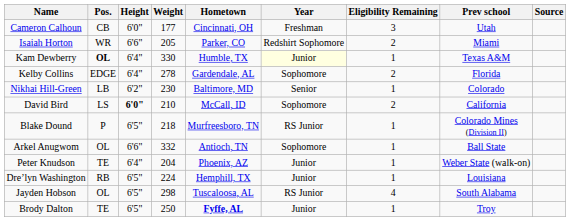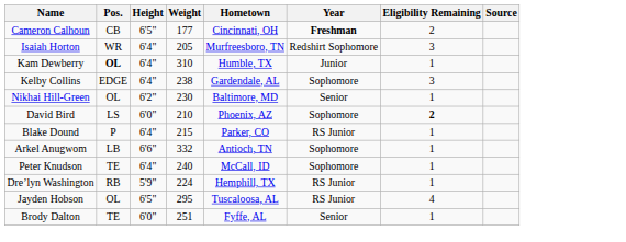- column: Prev school | Utah | Miami | Texas A&M | Florida | Colorado | California | Colorado Mines (Division II) | Ball State | Weber State (walk-on) | Louisiana | South Alabama | Troy
Cameron Calhoun | Height: 6'0" -> 6'5"
Cameron Calhoun | Year: normal -> bold
Cameron Calhoun | Eligibility Remaining: 3 -> 2
Isaiah Horton | Height: 6'6" -> 6'4"
Isaiah Horton | Hometown: Parker, CO -> Murfreesboro, TN
Isaiah Horton | Eligibility Remaining: 2 -> 3
Kam Dewberry | Weight: 330 -> 310
Kam Dewberry | Year: lightyellow background -> no background
Kelby Collins | Weight: 278 -> 238
Kelby Collins | Eligibility Remaining: 2 -> 3
Nikhai Hill-Green | Pos.: LB -> OL
David Bird | Height: bold -> normal
David Bird | Hometown: McCall, ID -> Phoenix, AZ
David Bird | Eligibility Remaining: normal -> bold
Blake Dound | Height: 6'5" -> 6'4"
Blake Dound | Weight: 218 -> 215
Blake Dound | Hometown: Murfreesboro, TN -> Parker, CO
Arkel Anugwom | Pos.: OL -> LB
Peter Knudson | Weight: 204 -> 240
Peter Knudson | Hometown: Phoenix, AZ -> McCall, ID
Peter Knudson | Year: Junior -> Sophomore
Dre’lyn Washington | Height: 6'5" -> 5'9"
Dre’lyn Washington | Year: Junior -> RS Junior
Jayden Hobson | Weight: 298 -> 295
Brody Dalton | Height: 6'5" -> 6'0"
Brody Dalton | Weight: 250 -> 251
Brody Dalton | Hometown: bold -> normal
Brody Dalton | Year: Junior -> Senior
